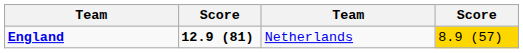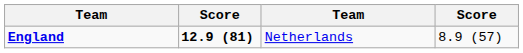England | column 4: gold background -> no background
